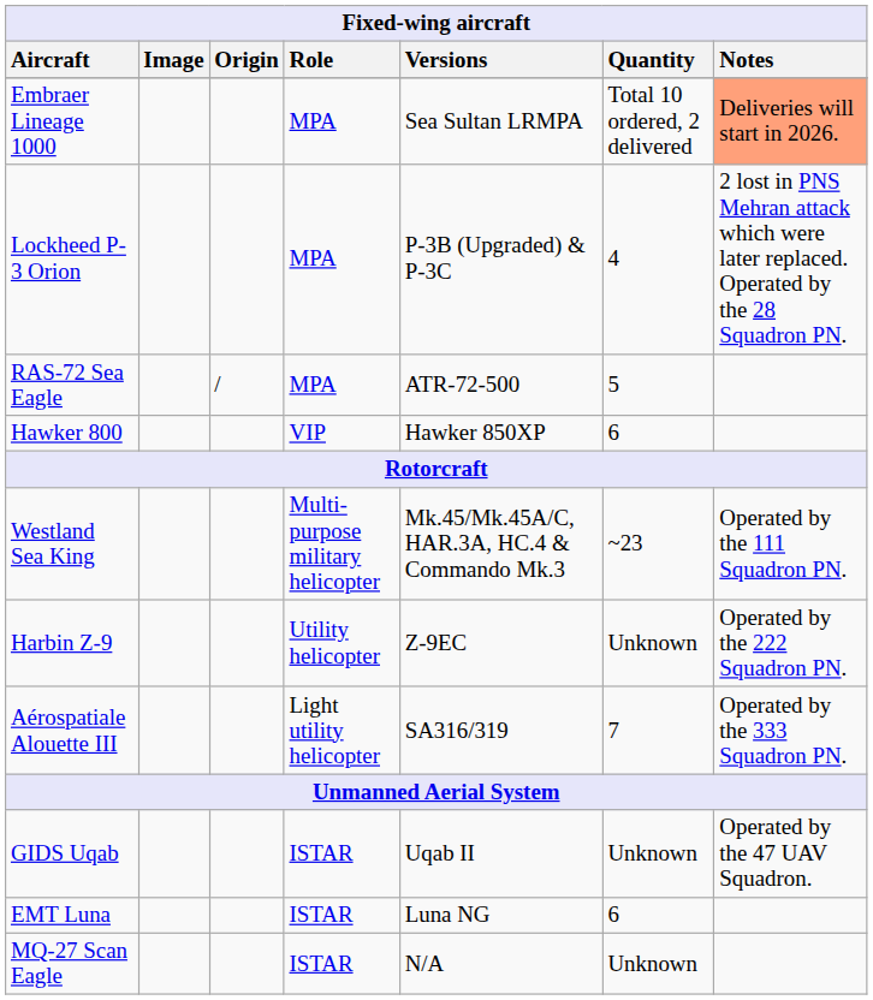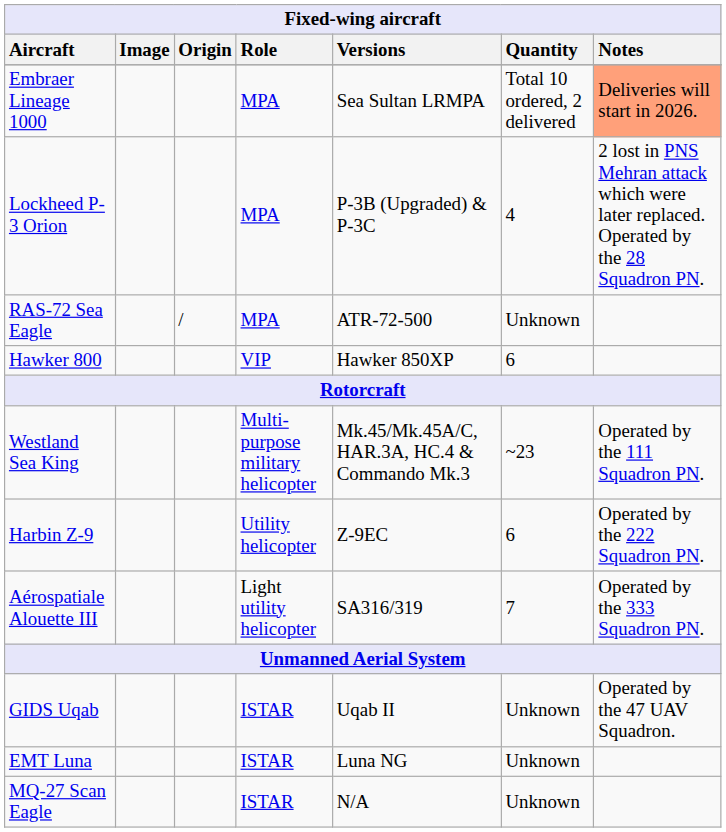RAS-72 Sea Eagle | Quantity: 5 -> Unknown
Harbin Z-9 | Quantity: Unknown -> 6
EMT Luna | Quantity: 6 -> Unknown
